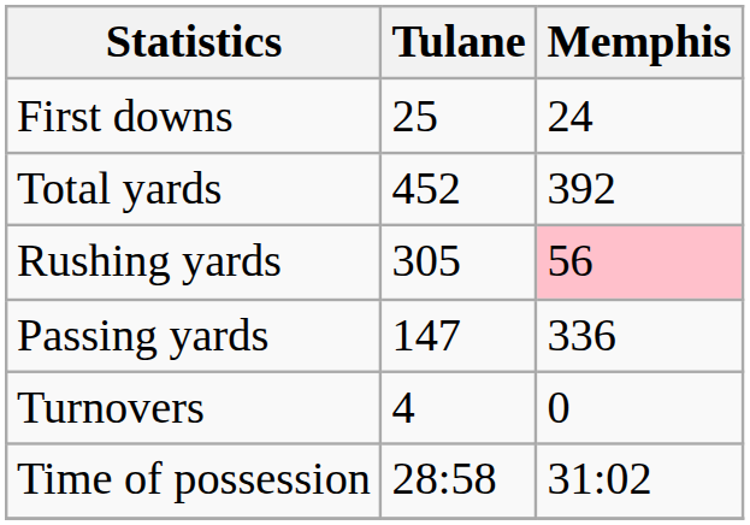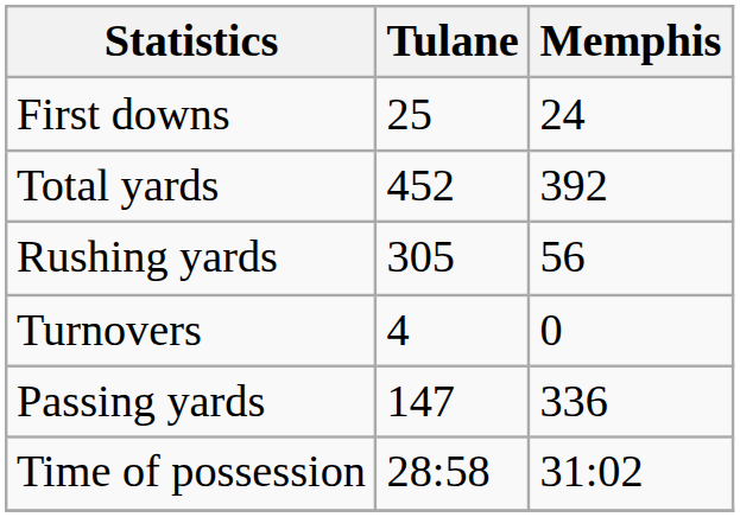Rushing yards | Memphis: pink background -> no background
rows swapped: Passing yards <-> Turnovers
